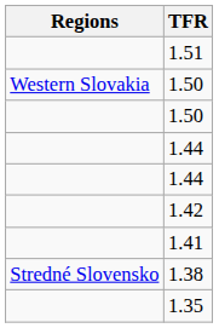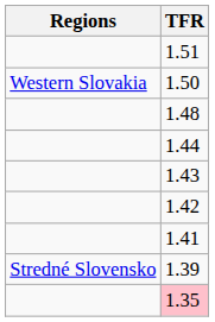row 4 | TFR: 1.50 -> 1.48
row 6 | TFR: 1.44 -> 1.43
row 9 | TFR: 1.38 -> 1.39
row 10 | TFR: no background -> pink background
